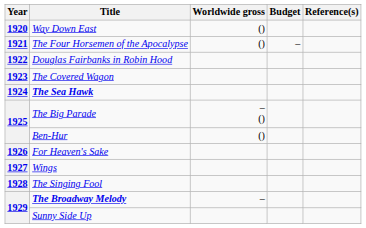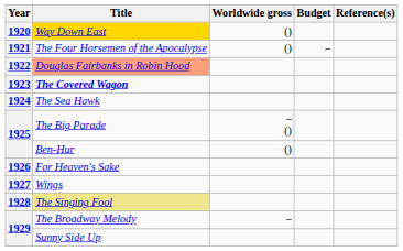Way Down East | Title: no background -> gold background
Douglas Fairbanks in Robin Hood | Title: no background -> lightsalmon background
The Covered Wagon | Title: normal -> bold
The Sea Hawk | Title: bold -> normal
The Singing Fool | Title: no background -> khaki background
The Broadway Melody | Title: bold -> normal
